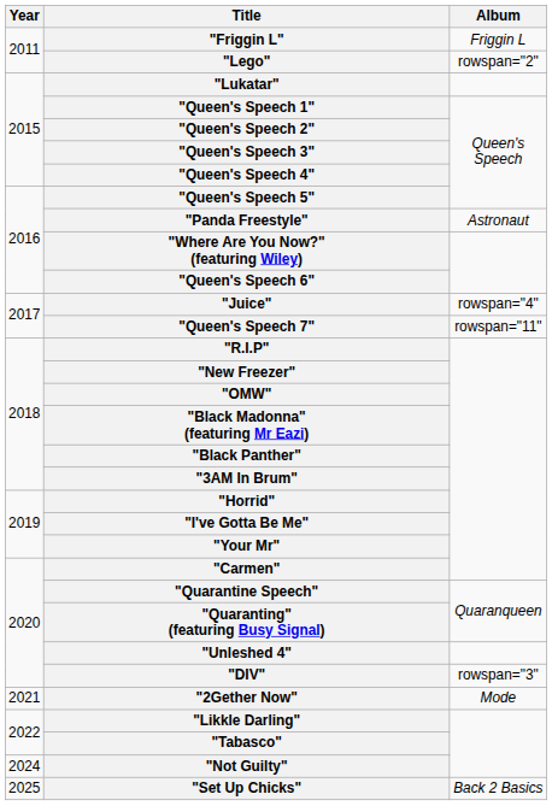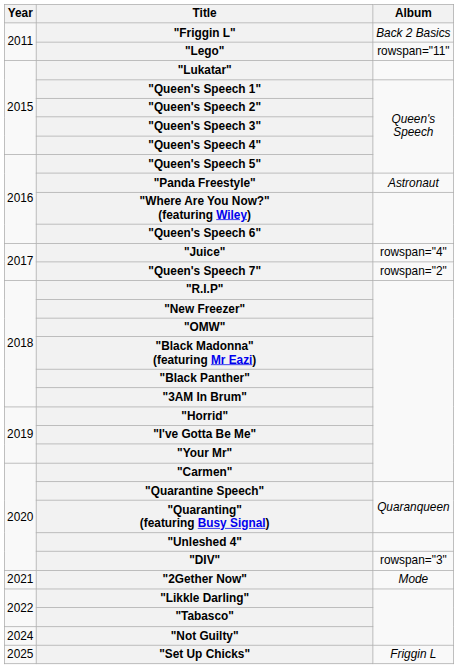"Friggin L" | Album: Friggin L -> Back 2 Basics
"Lego" | Album: rowspan="2" -> rowspan="11"
"Queen's Speech 7" | Album: rowspan="11" -> rowspan="2"
"Set Up Chicks" | Album: Back 2 Basics -> Friggin L
